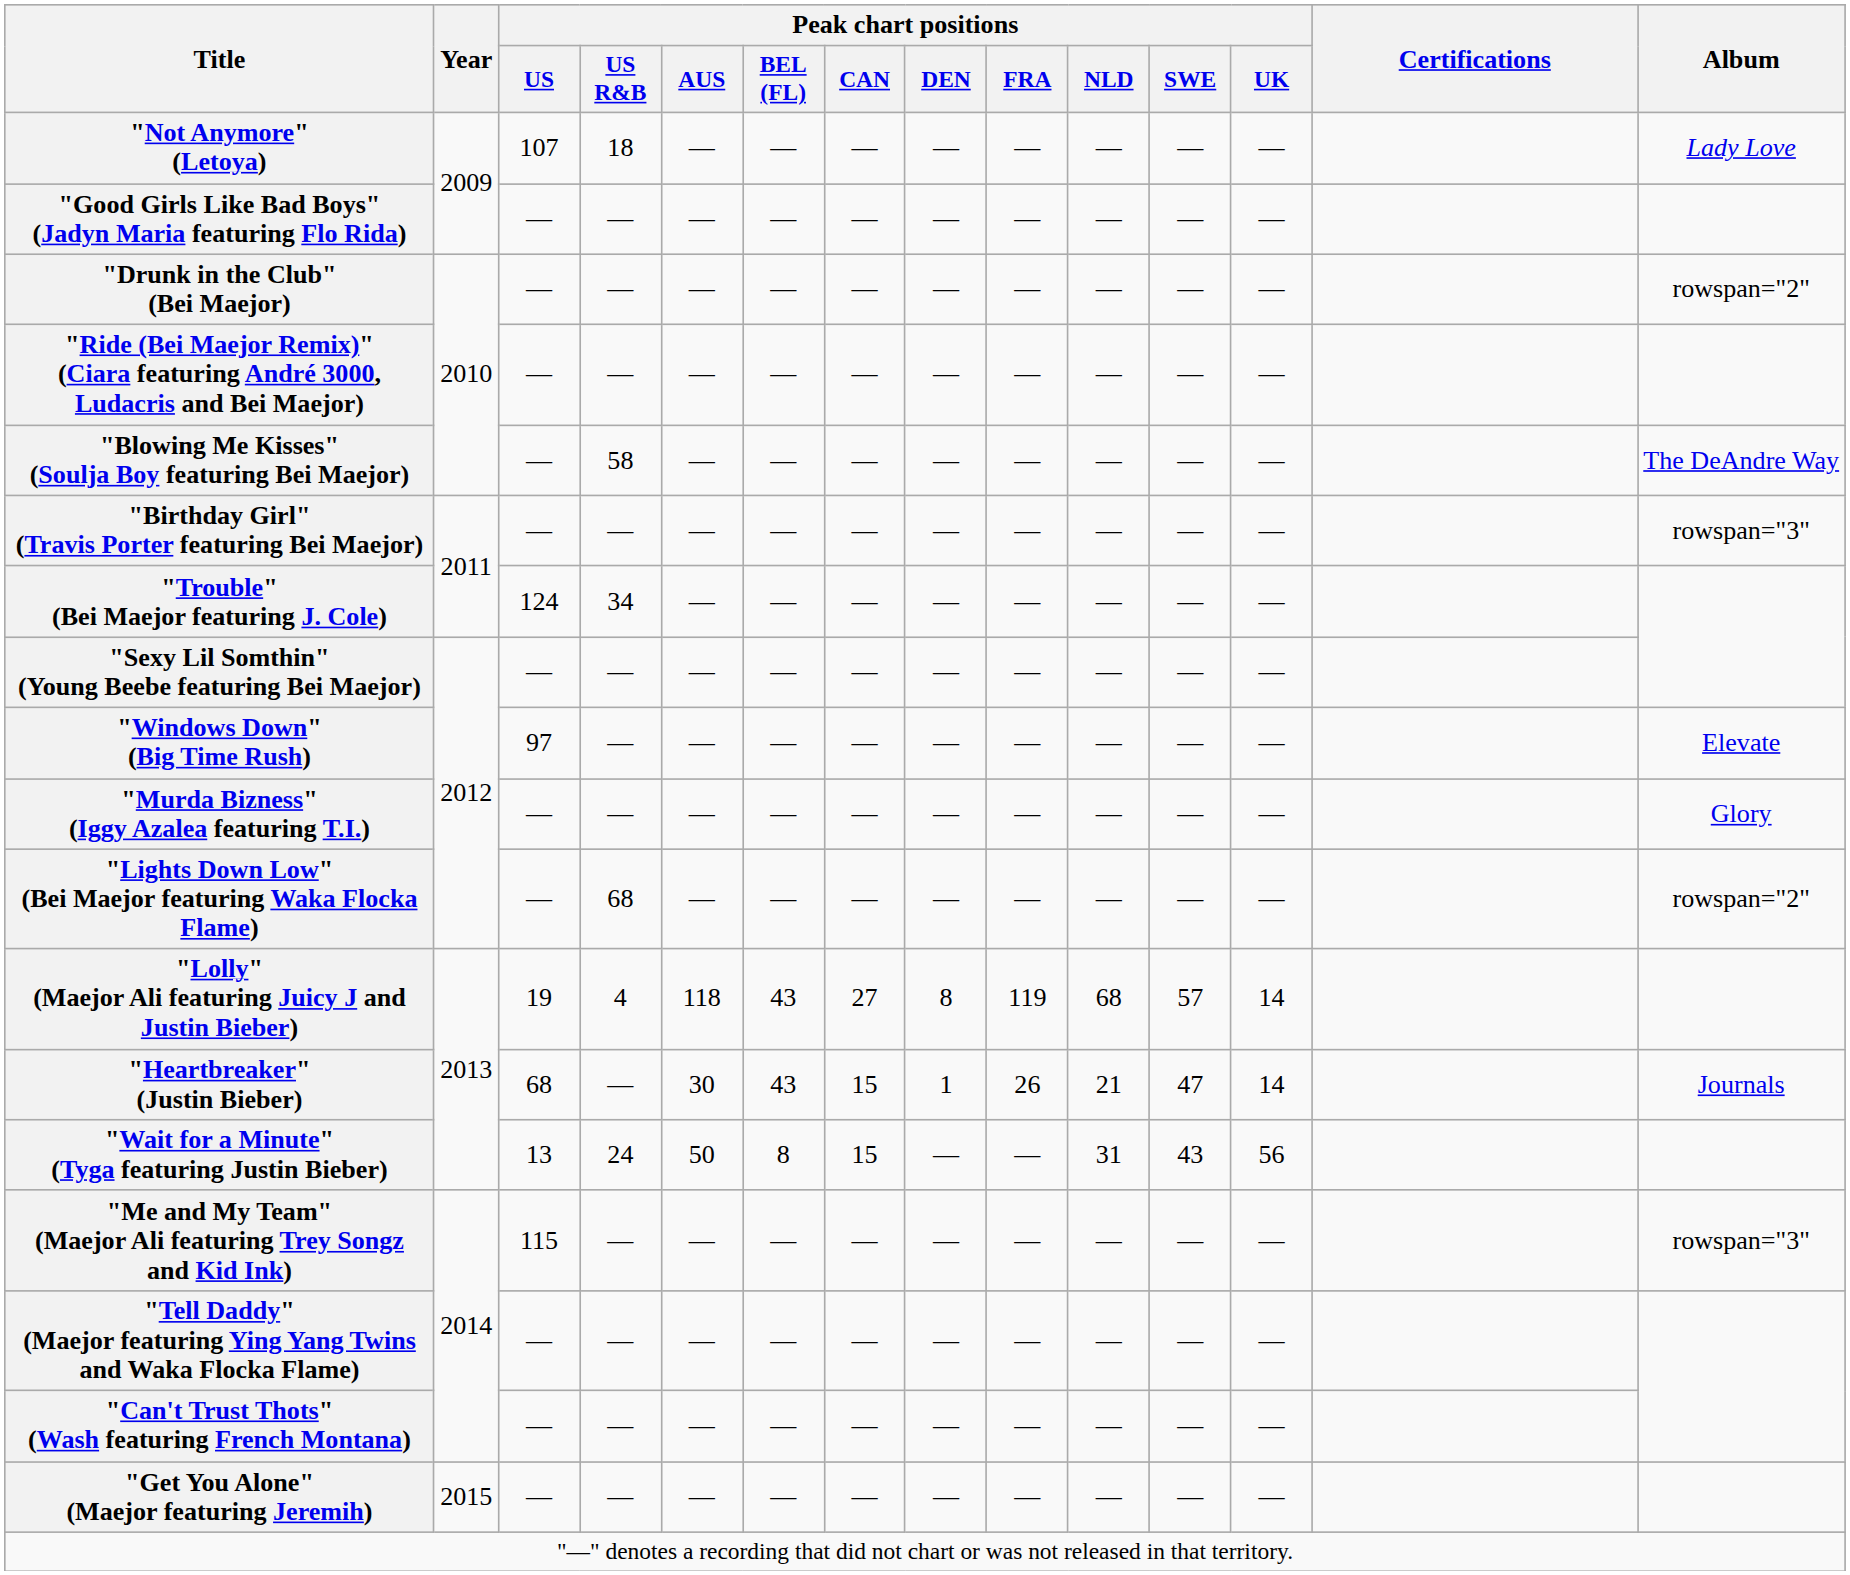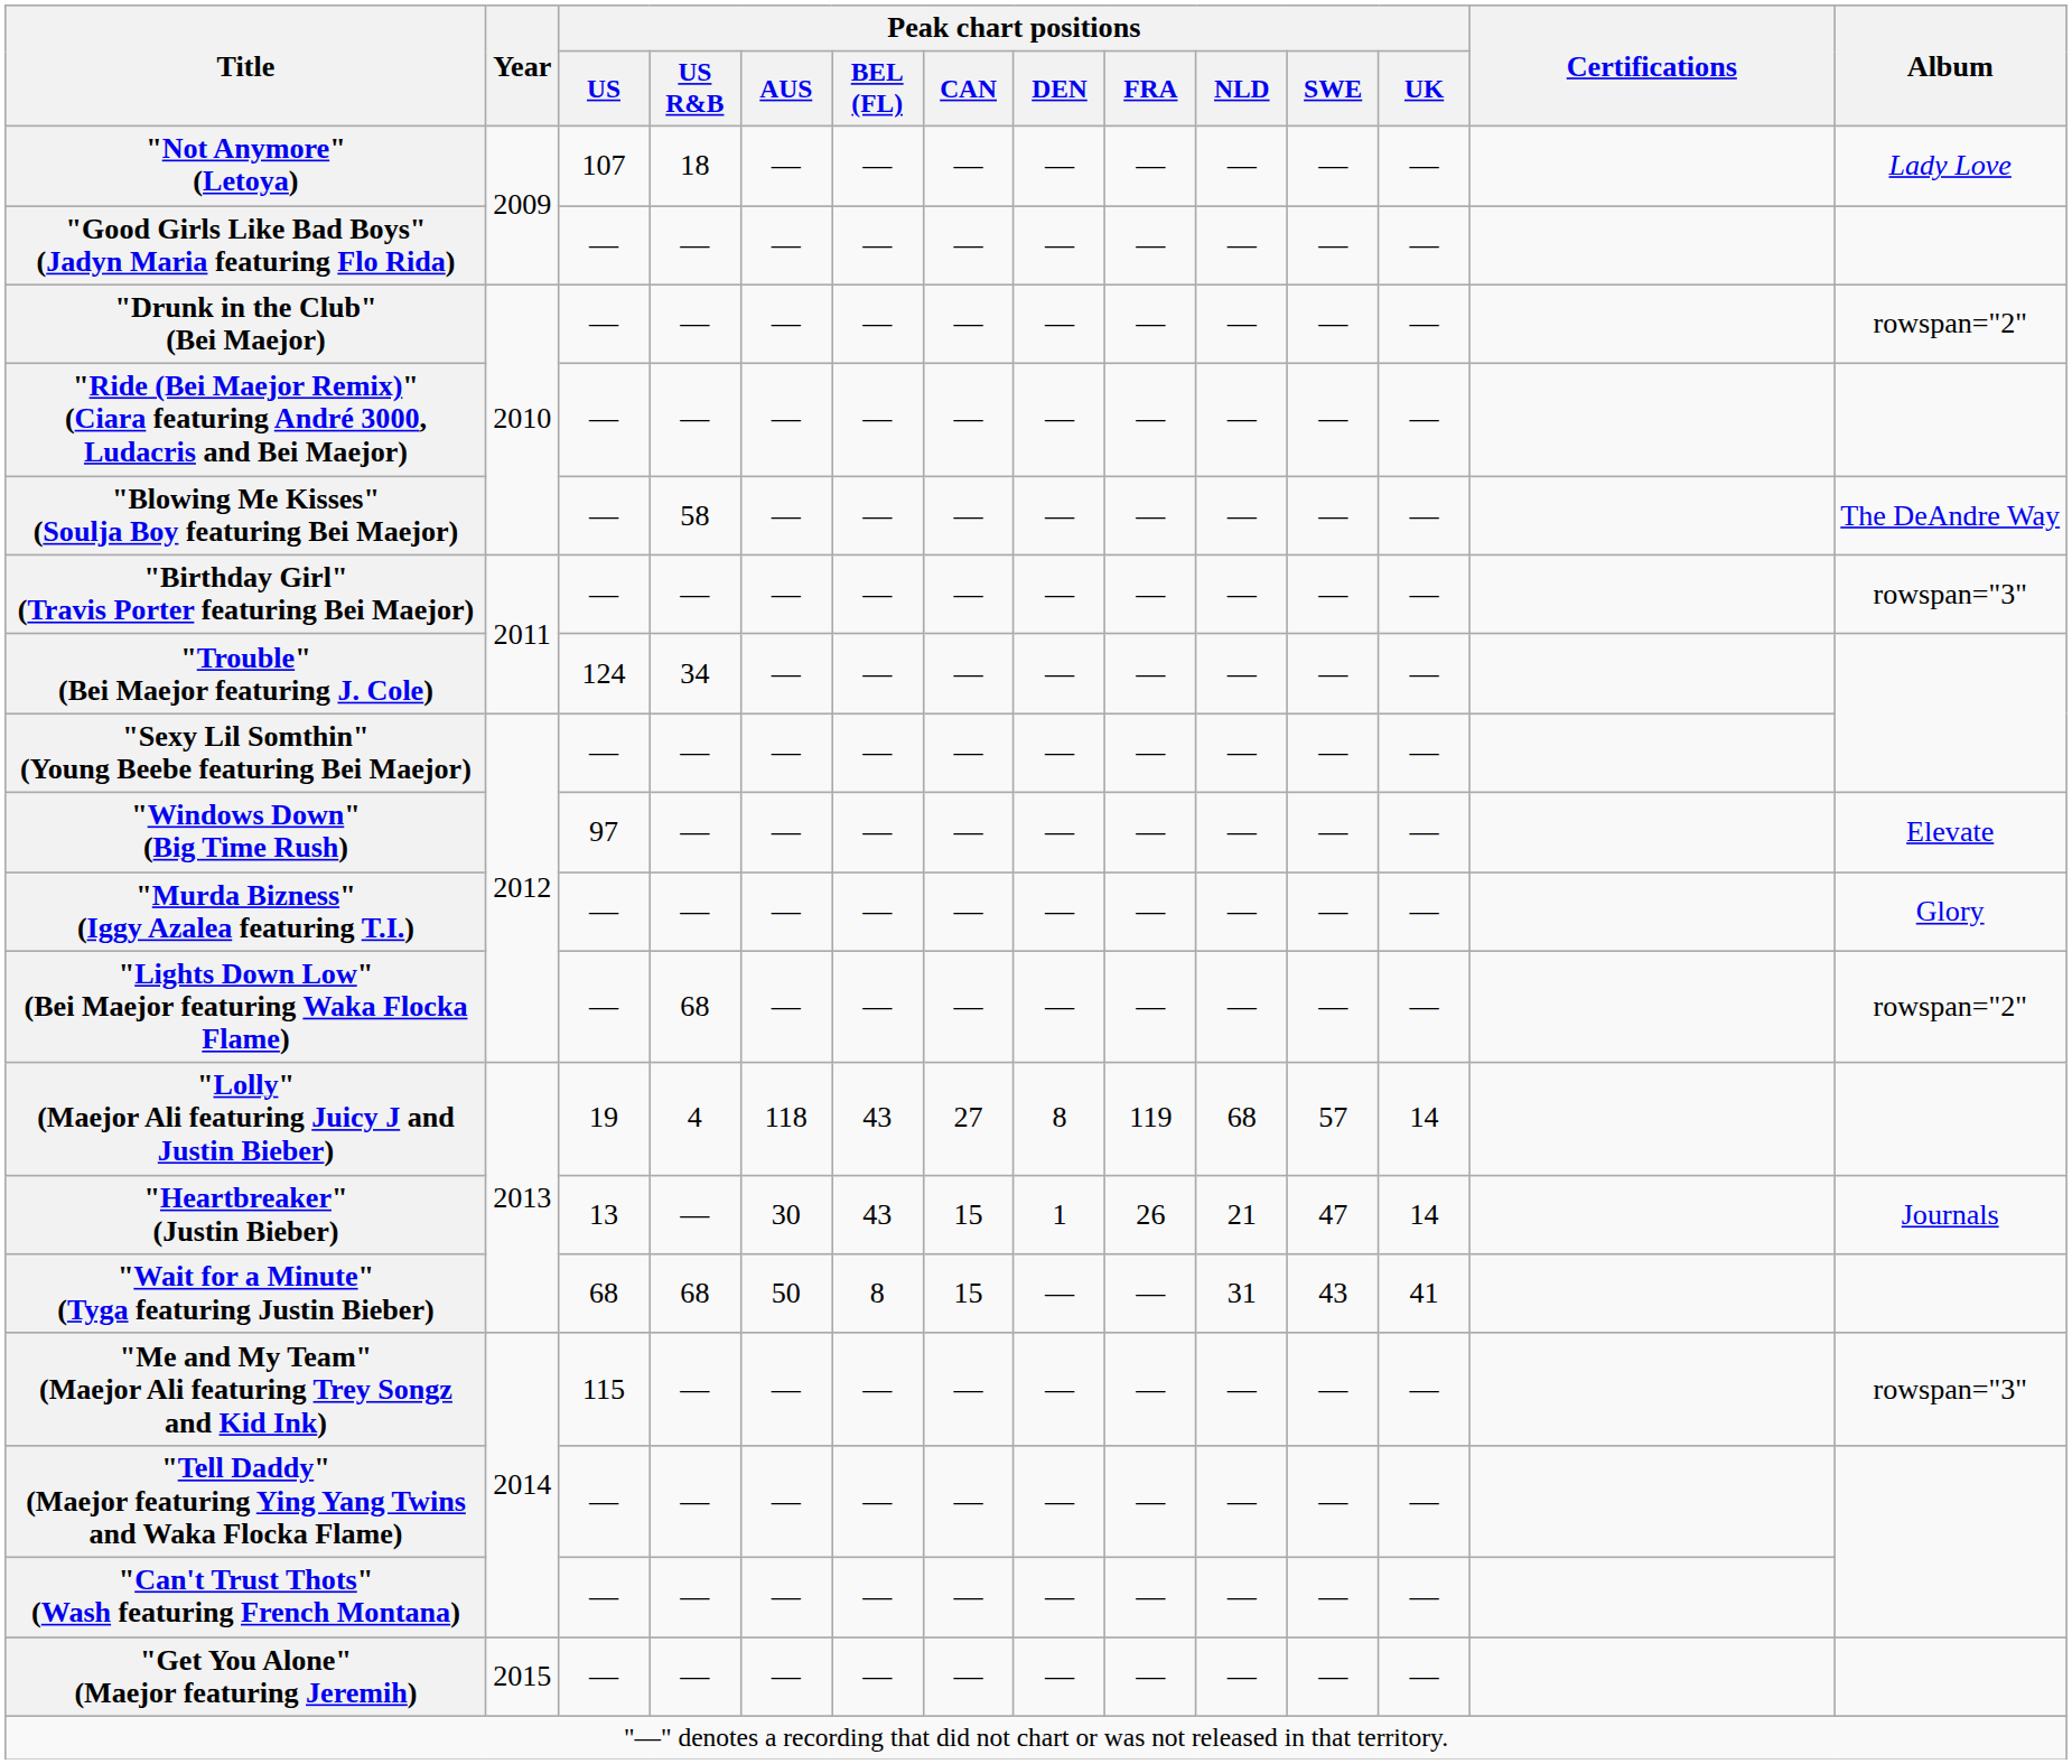"Heartbreaker" (Justin Bieber) | Peak chart positions / US: 68 -> 13
"Wait for a Minute" (Tyga featuring Justin Bieber) | Peak chart positions / US: 13 -> 68
"Wait for a Minute" (Tyga featuring Justin Bieber) | Peak chart positions / US R&B: 24 -> 68
"Wait for a Minute" (Tyga featuring Justin Bieber) | Peak chart positions / UK: 56 -> 41
